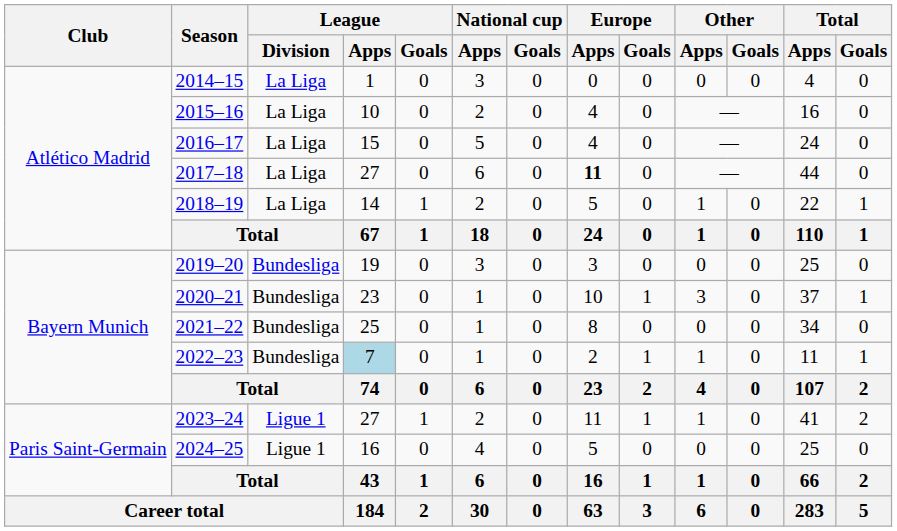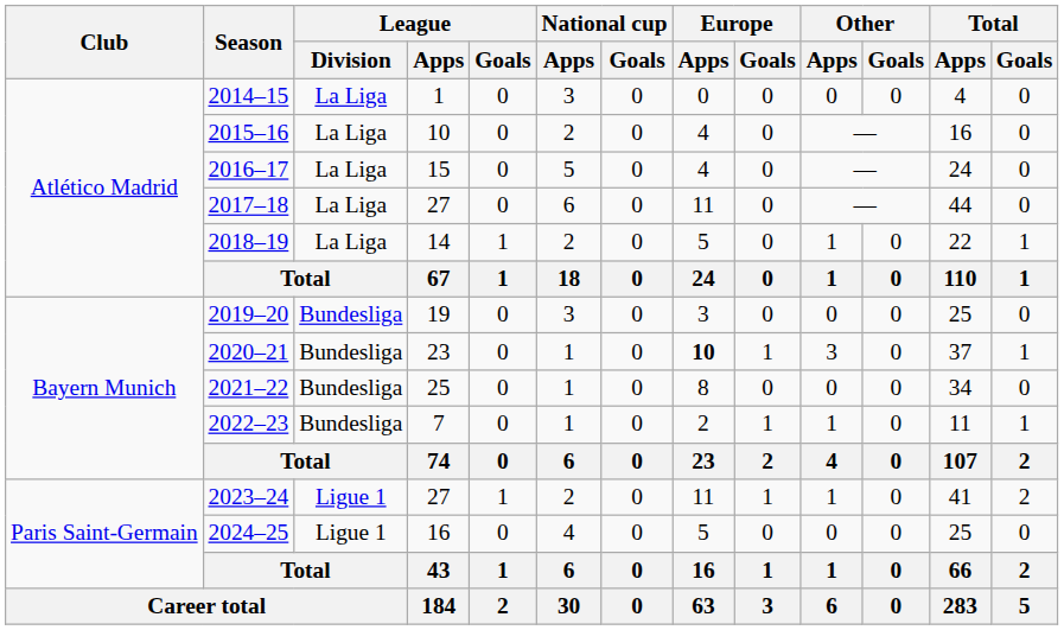2017–18 | Europe / Apps: bold -> normal
2020–21 | Europe / Apps: normal -> bold
2022–23 | League / Apps: lightblue background -> no background
